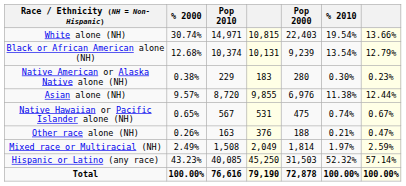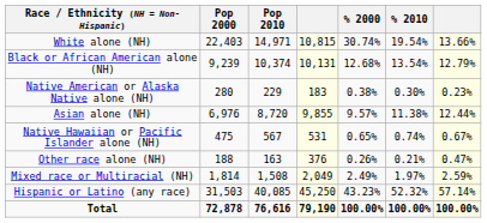columns swapped: Pop 2000 <-> % 2000
